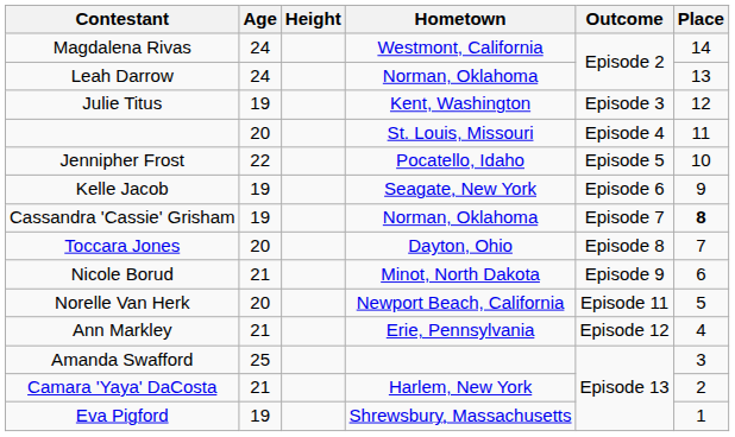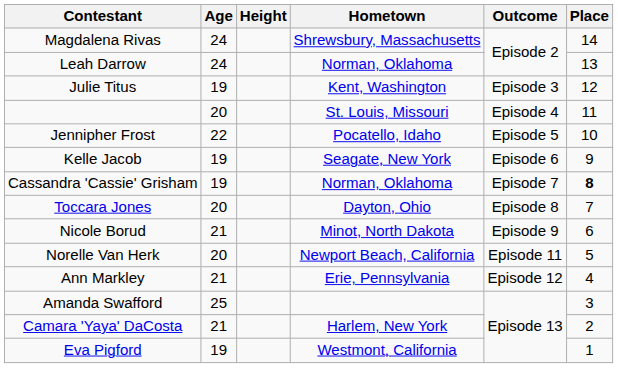Magdalena Rivas | Hometown: Westmont, California -> Shrewsbury, Massachusetts
Eva Pigford | Hometown: Shrewsbury, Massachusetts -> Westmont, California
